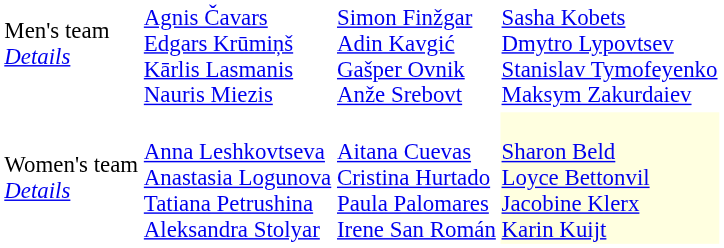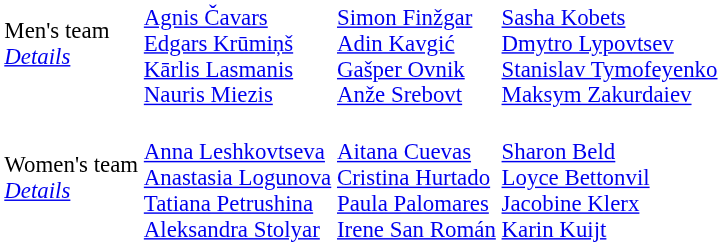Women's team Details | column 4: lightyellow background -> no background
